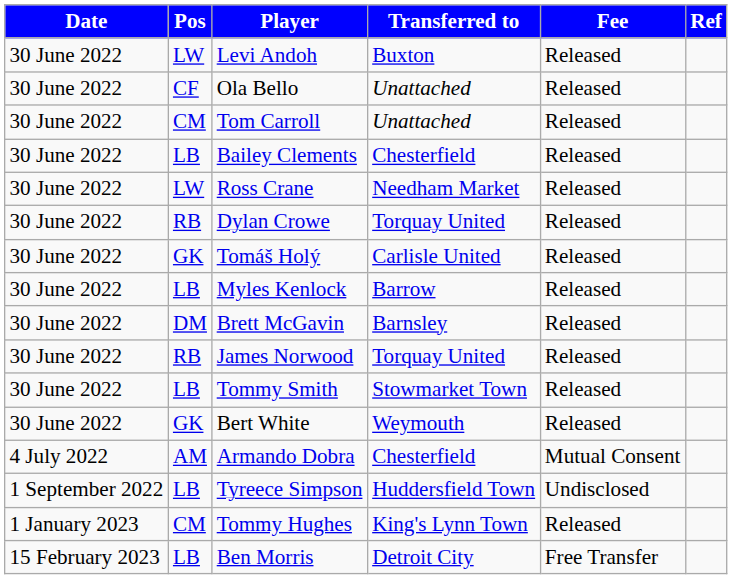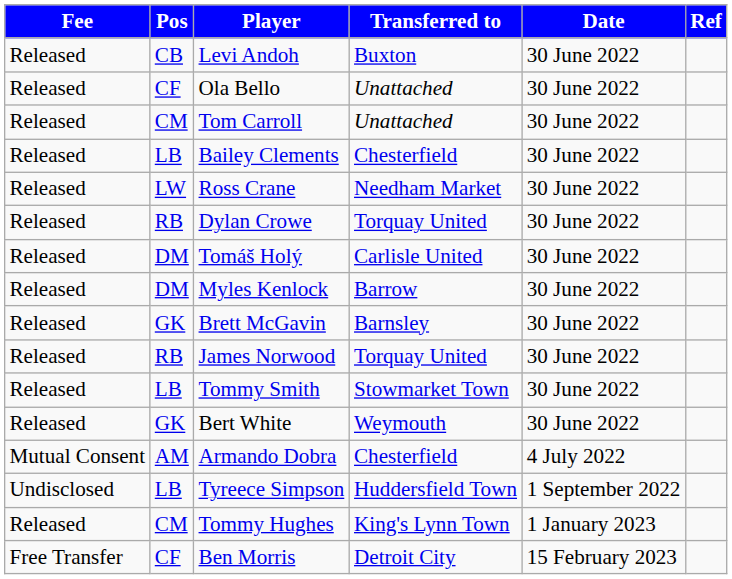columns swapped: Date <-> Fee
Levi Andoh | Pos: LW -> CB
Tomáš Holý | Pos: GK -> DM
Myles Kenlock | Pos: LB -> DM
Brett McGavin | Pos: DM -> GK
Ben Morris | Pos: LB -> CF
